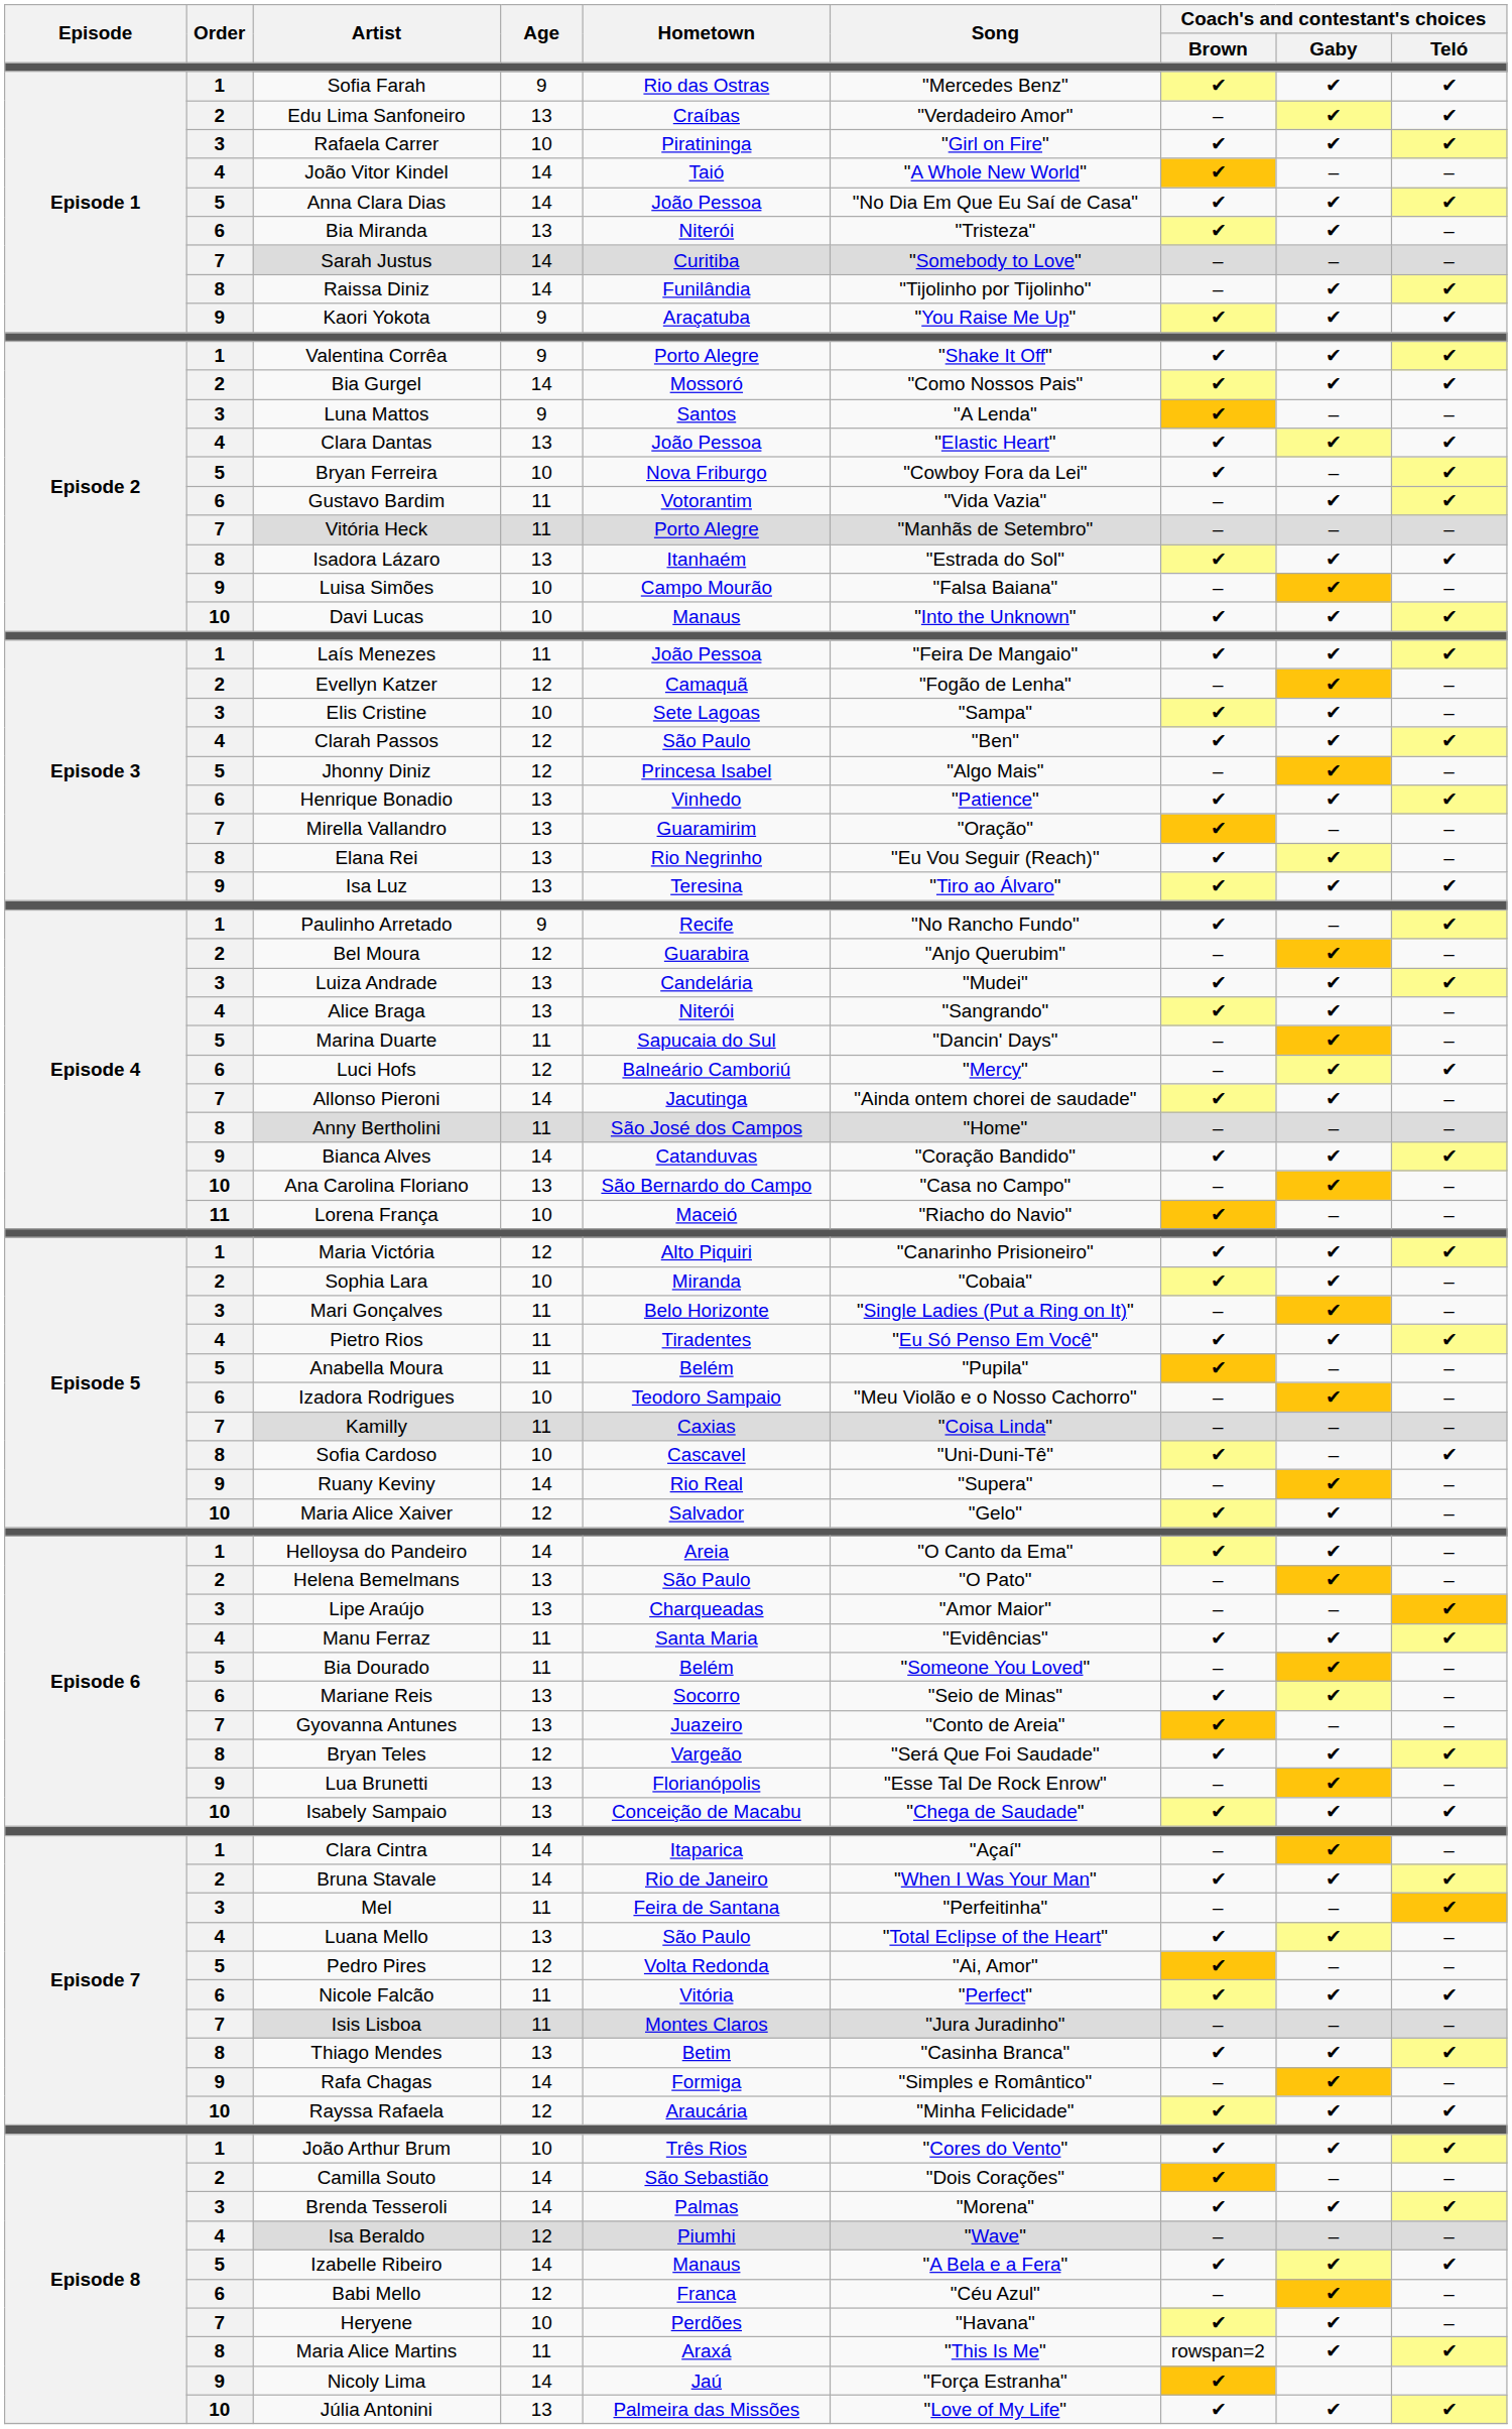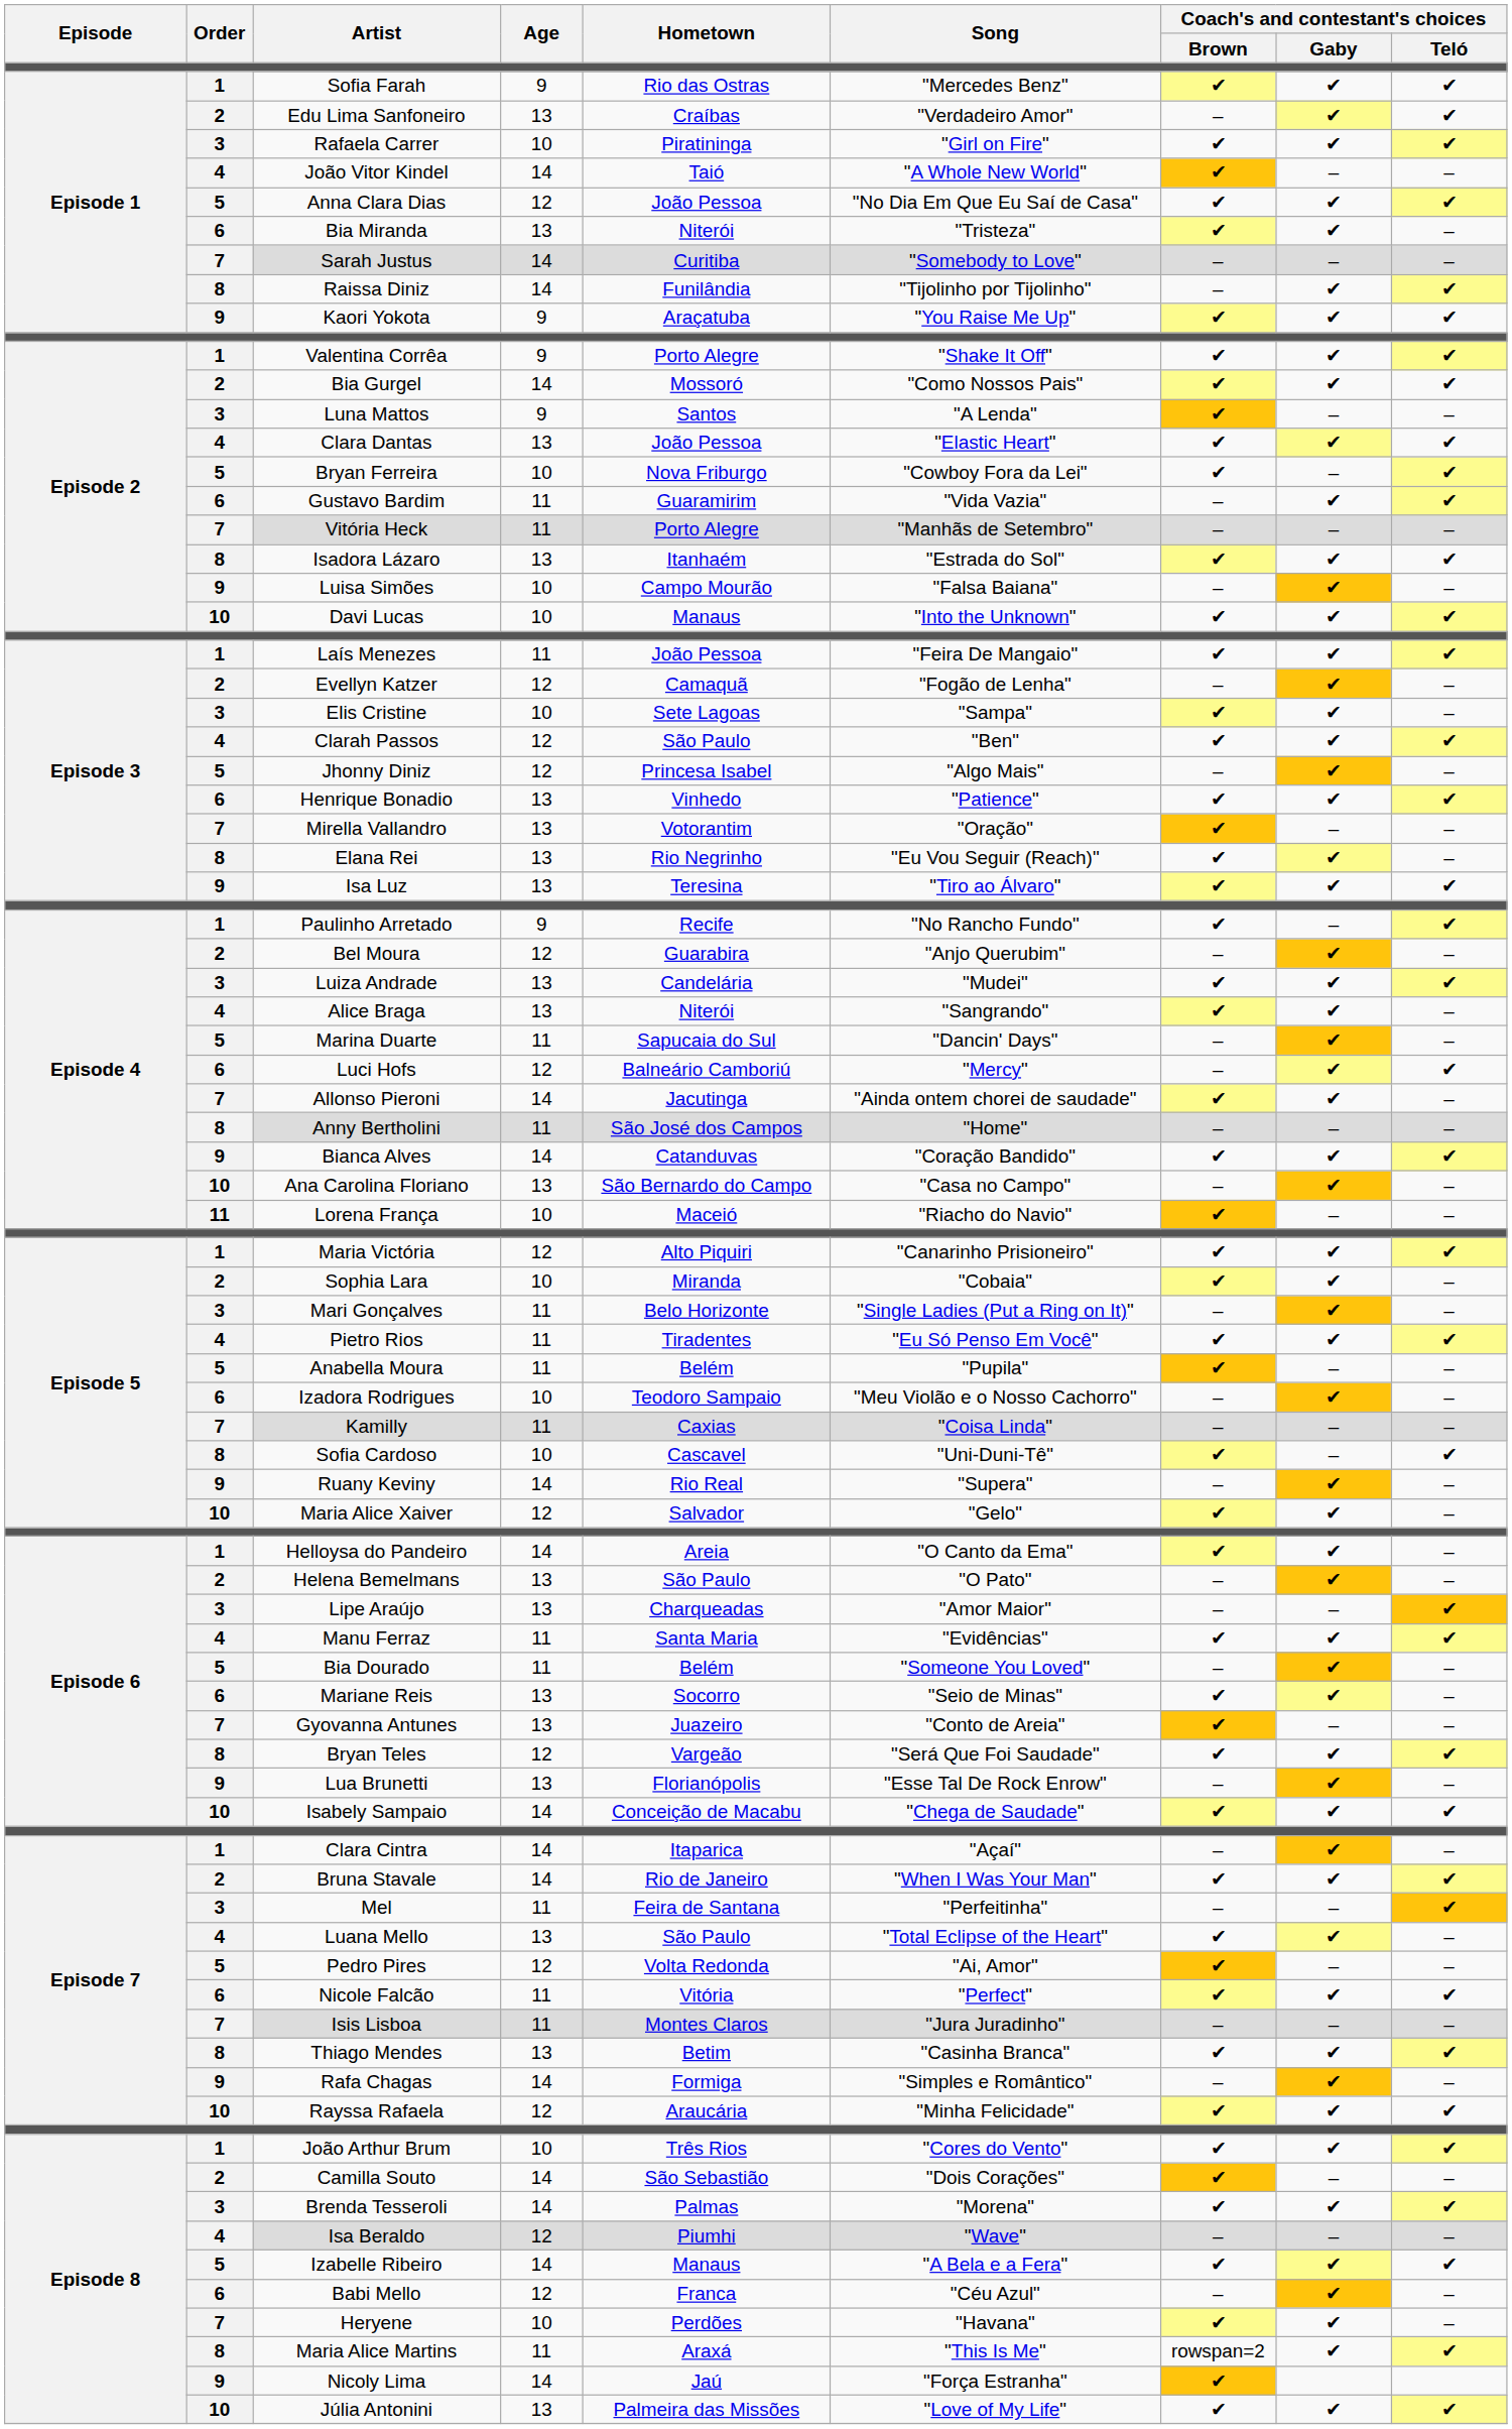Anna Clara Dias | Age: 14 -> 12
Gustavo Bardim | Hometown: Votorantim -> Guaramirim
Mirella Vallandro | Hometown: Guaramirim -> Votorantim
Isabely Sampaio | Age: 13 -> 14
